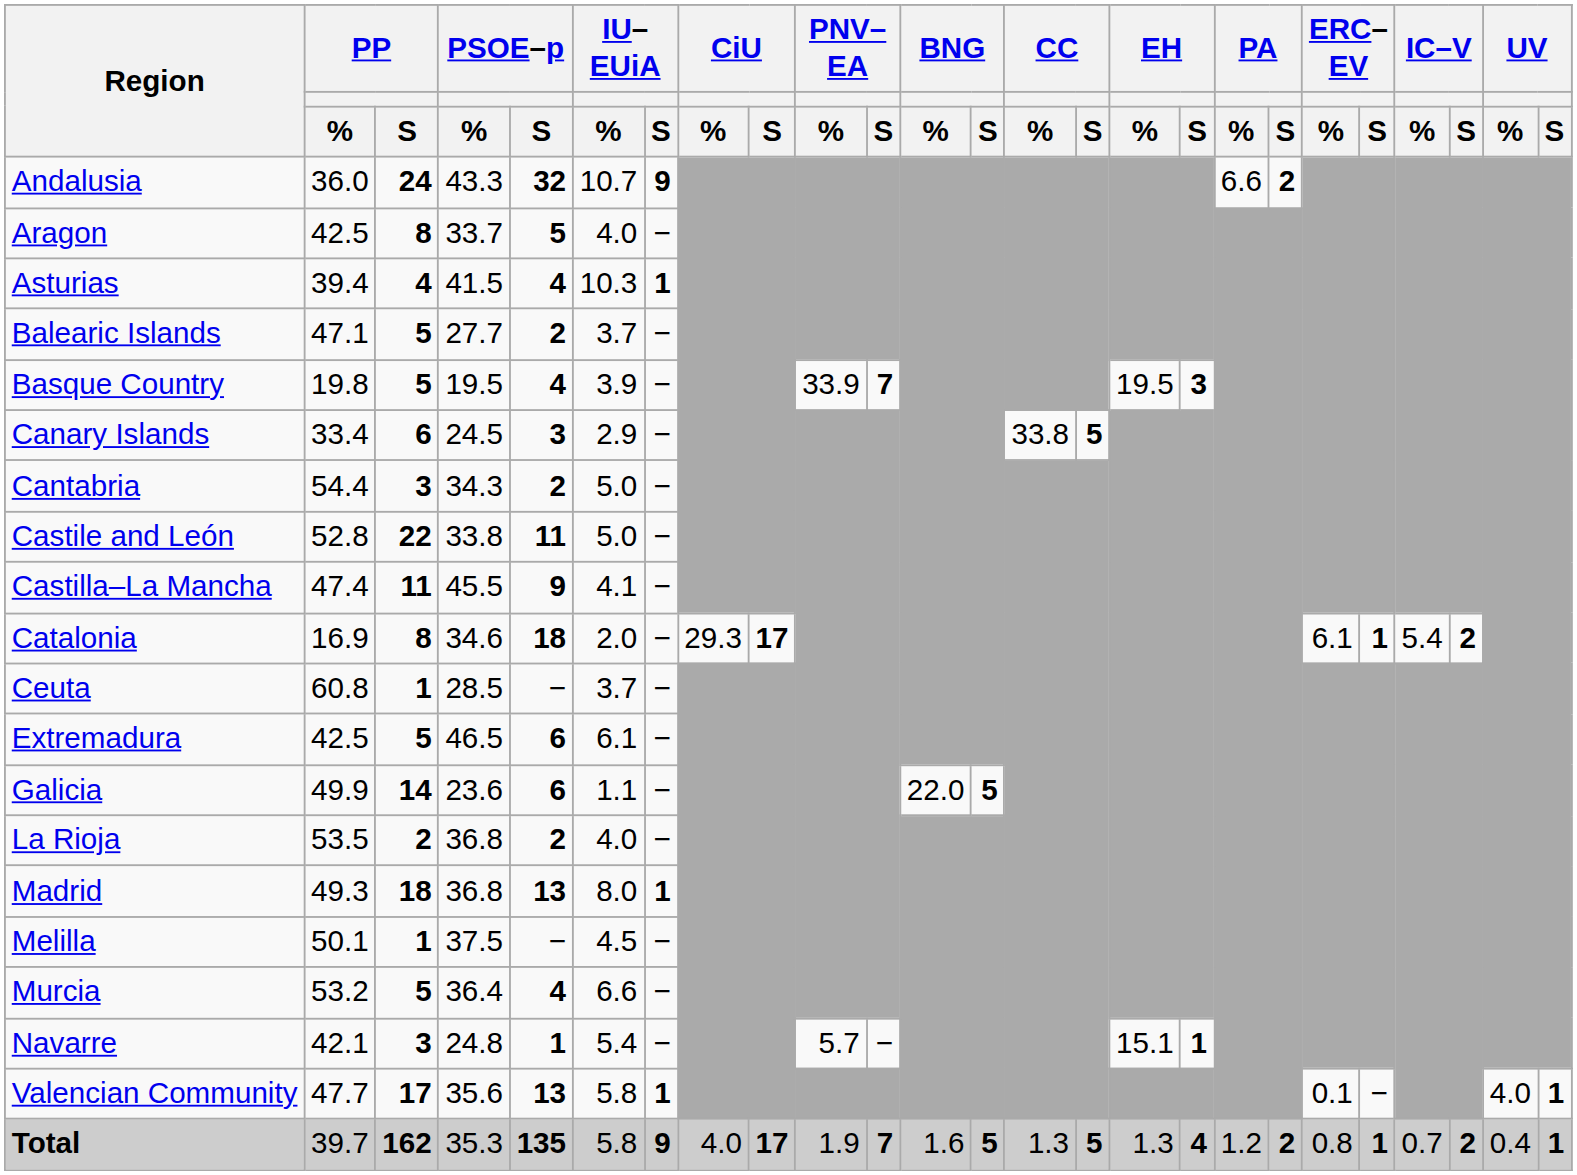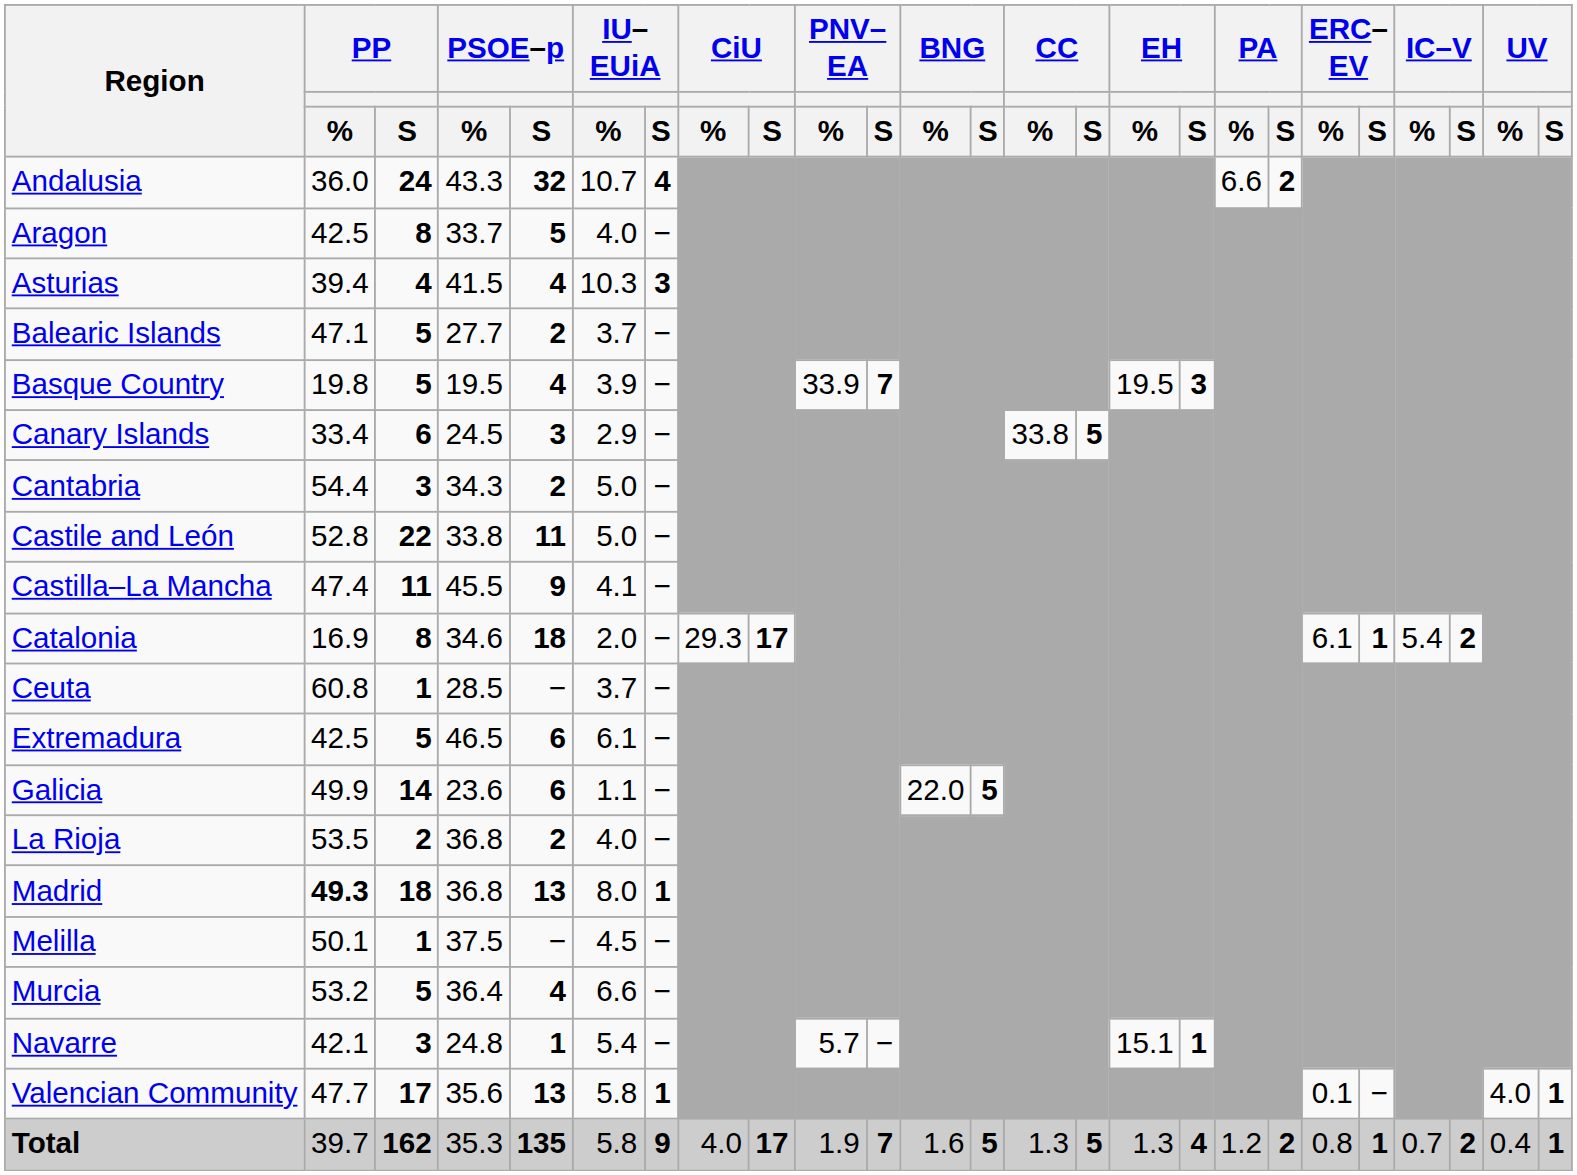Andalusia | IU–EUiA / S: 9 -> 4
Asturias | IU–EUiA / S: 1 -> 3
Madrid | PP / %: normal -> bold
